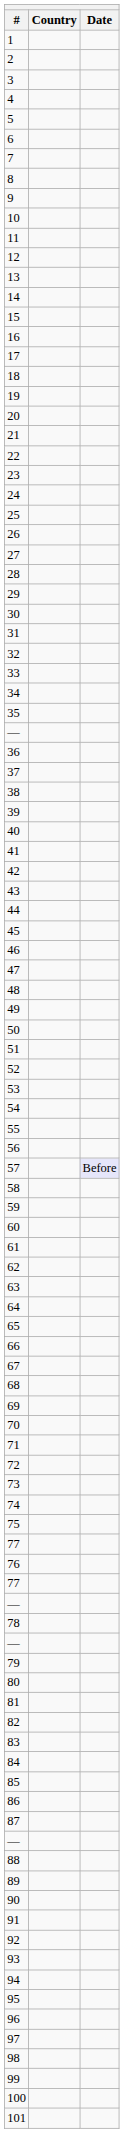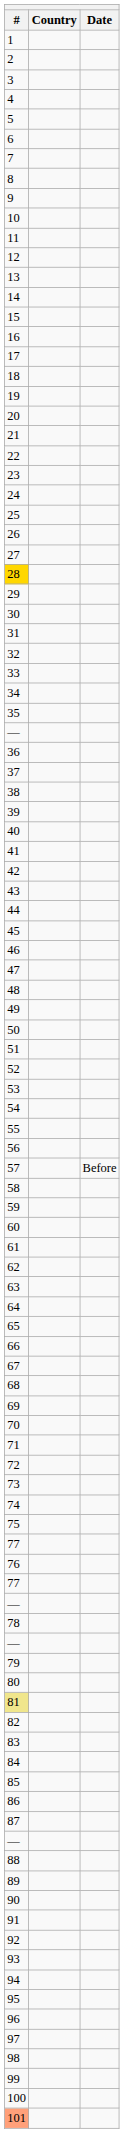28 | #: no background -> gold background
57 | Date: lavender background -> no background
81 | #: no background -> khaki background
101 | #: no background -> lightsalmon background
